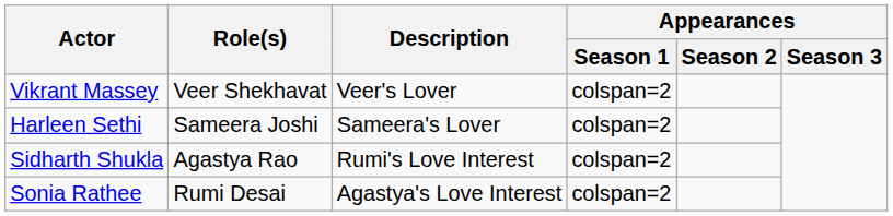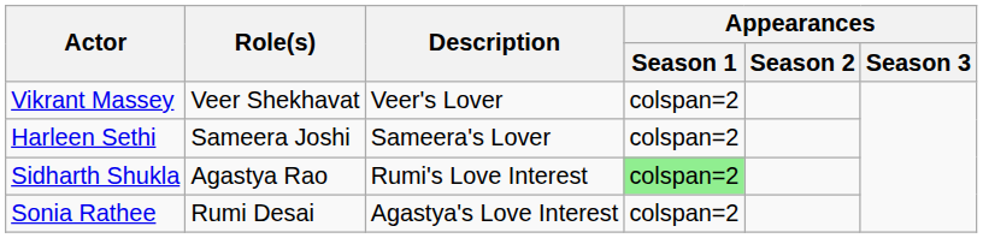Sidharth Shukla | Appearances / Season 1: no background -> lightgreen background
